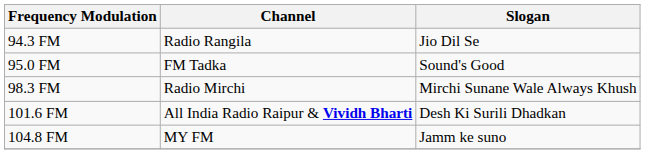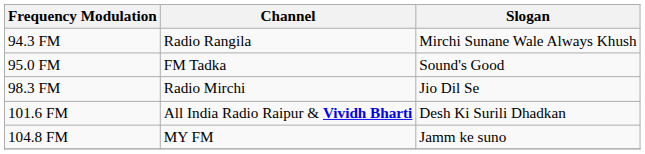94.3 FM | Slogan: Jio Dil Se -> Mirchi Sunane Wale Always Khush
98.3 FM | Slogan: Mirchi Sunane Wale Always Khush -> Jio Dil Se
